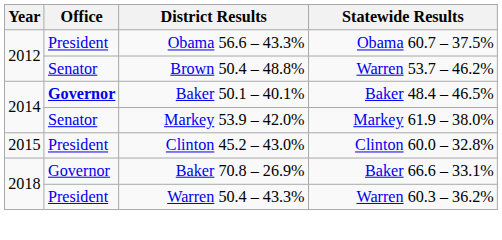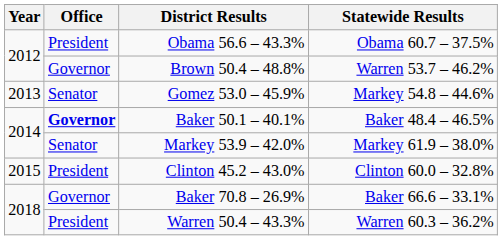Brown 50.4 – 48.8% | Office: Senator -> Governor
+ row: 2013 | Senator | Gomez 53.0 – 45.9% | Markey 54.8 – 44.6%
